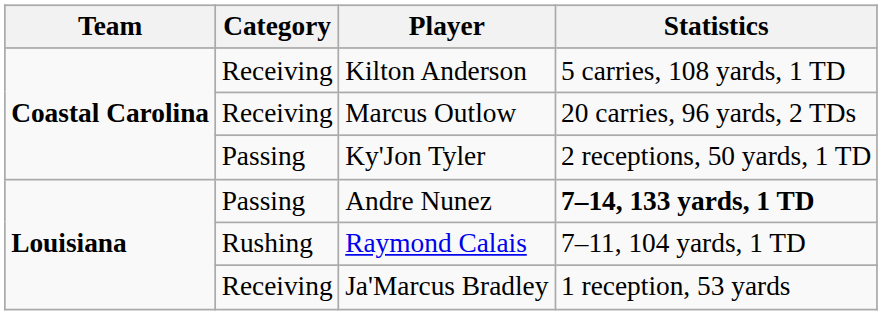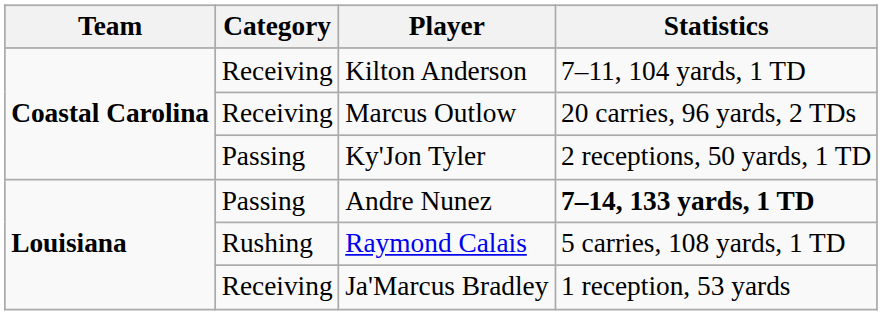Kilton Anderson | Statistics: 5 carries, 108 yards, 1 TD -> 7–11, 104 yards, 1 TD
Raymond Calais | Statistics: 7–11, 104 yards, 1 TD -> 5 carries, 108 yards, 1 TD
